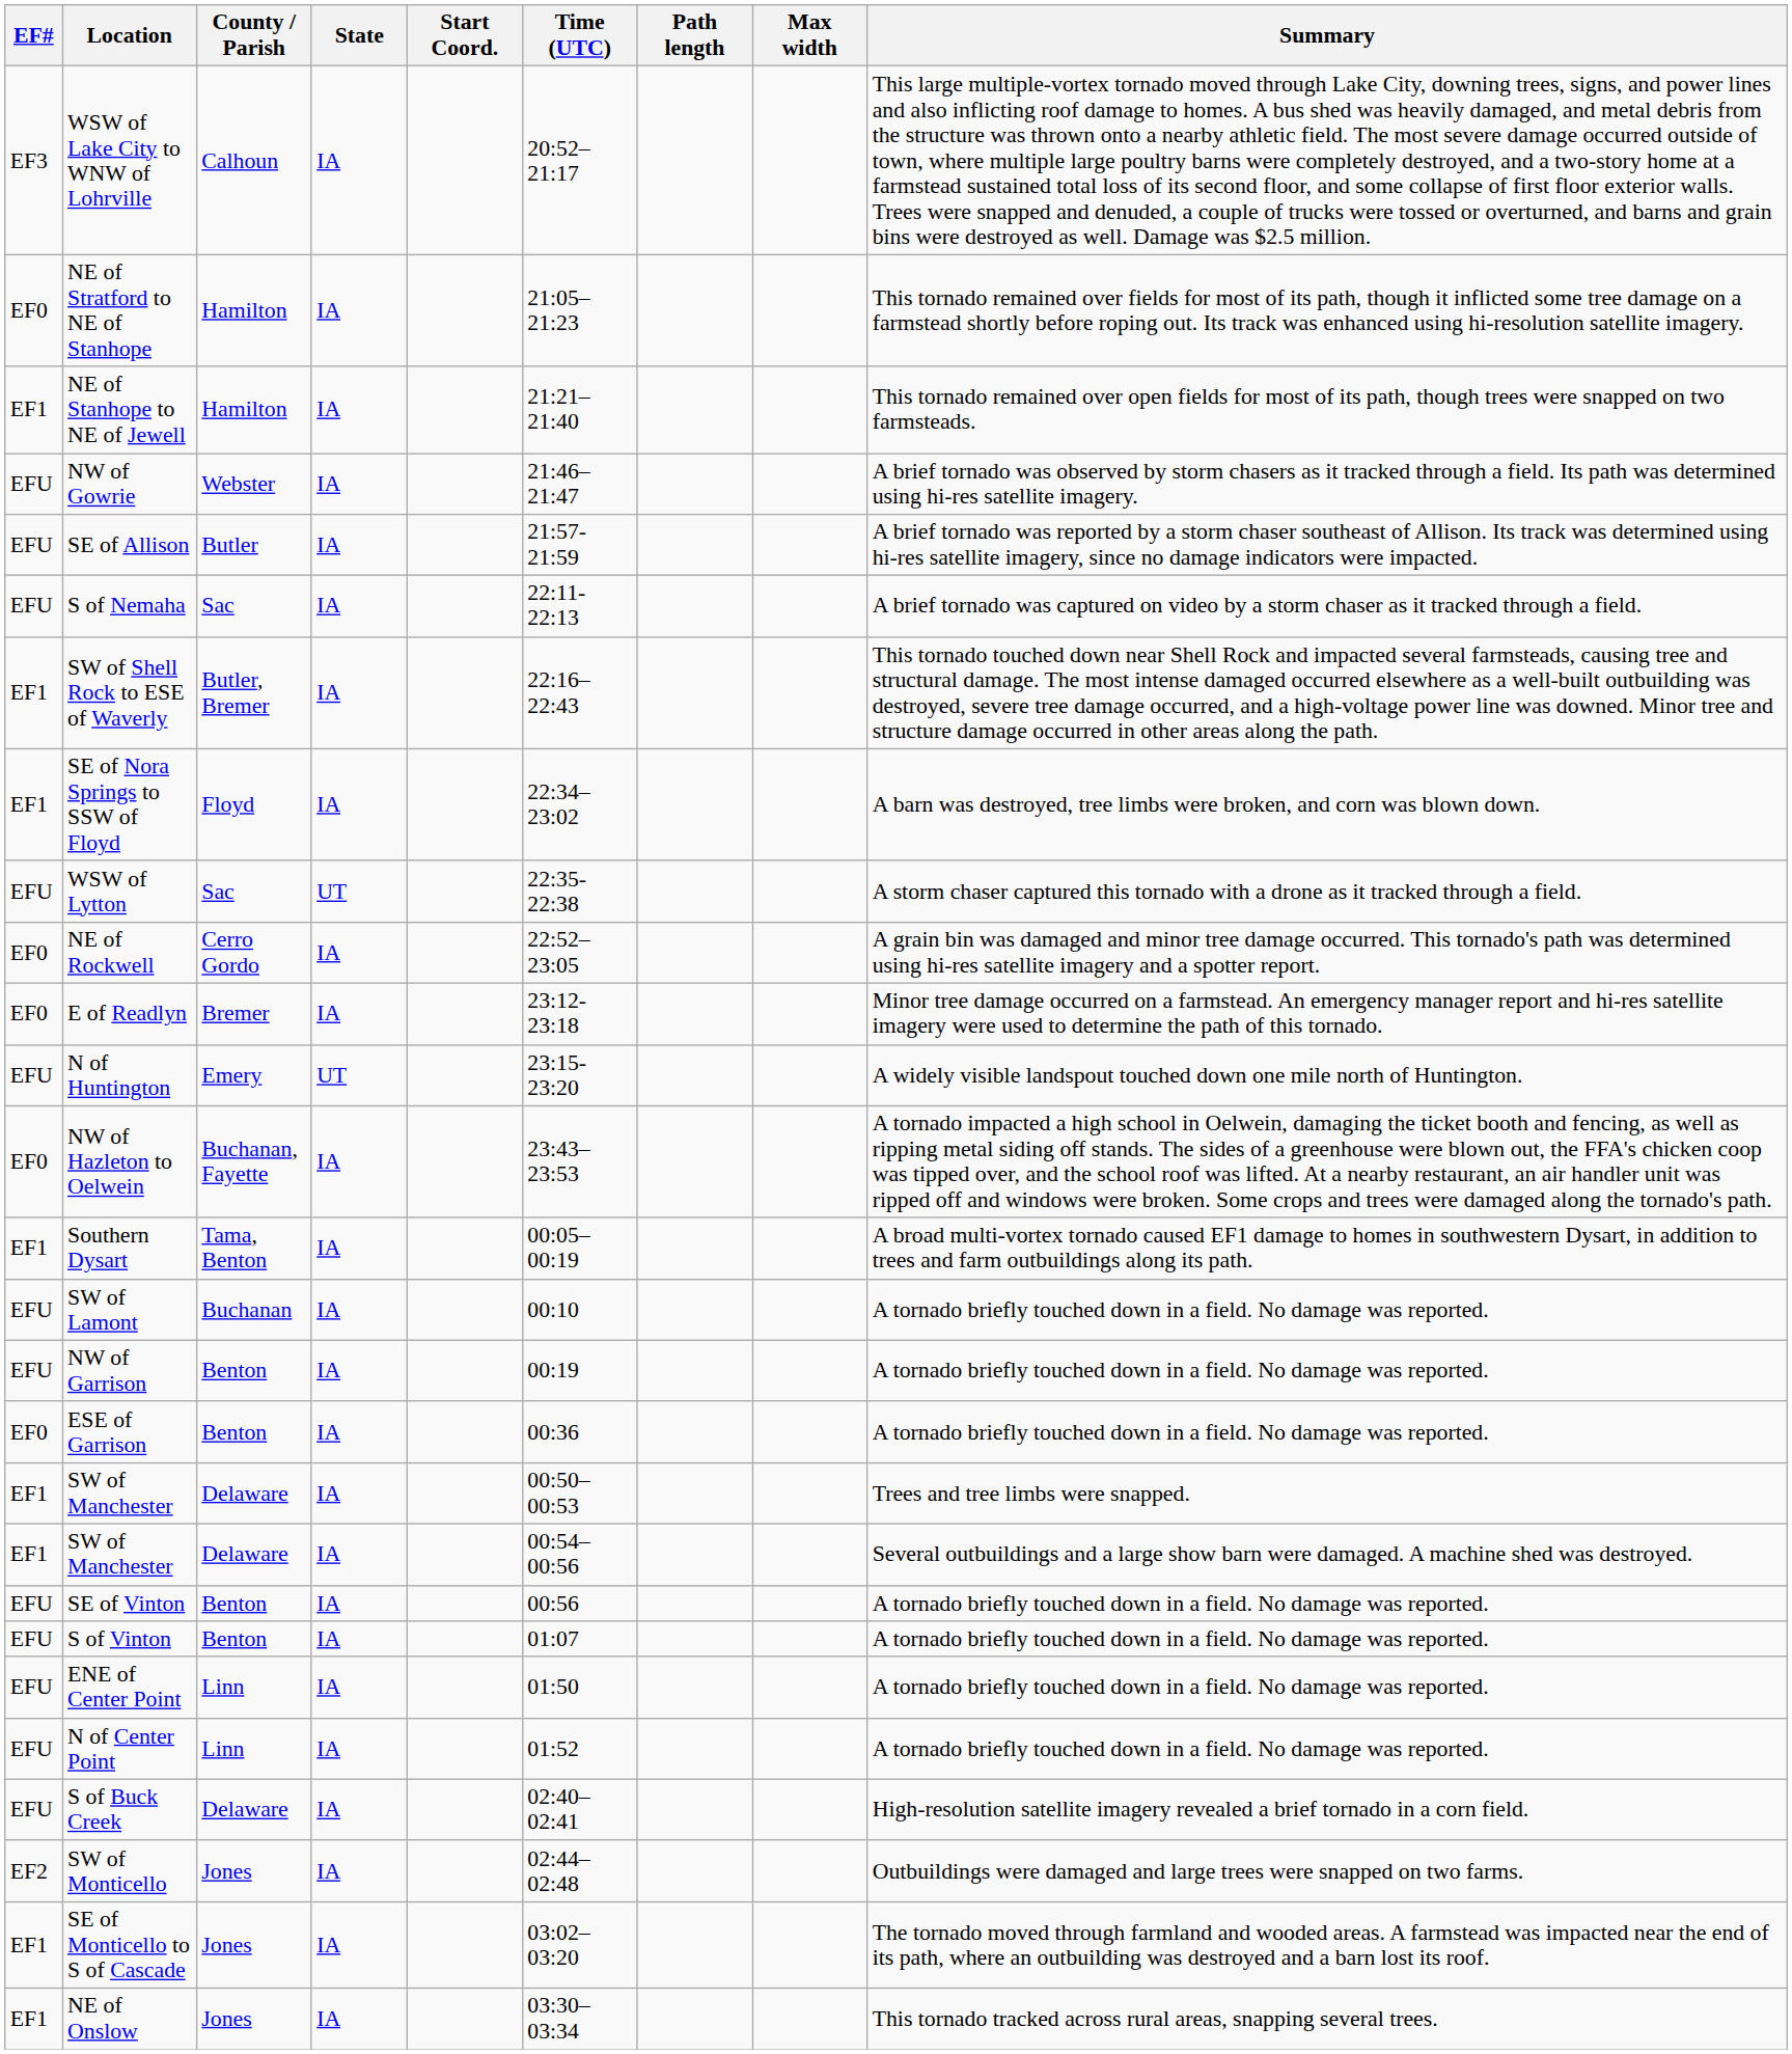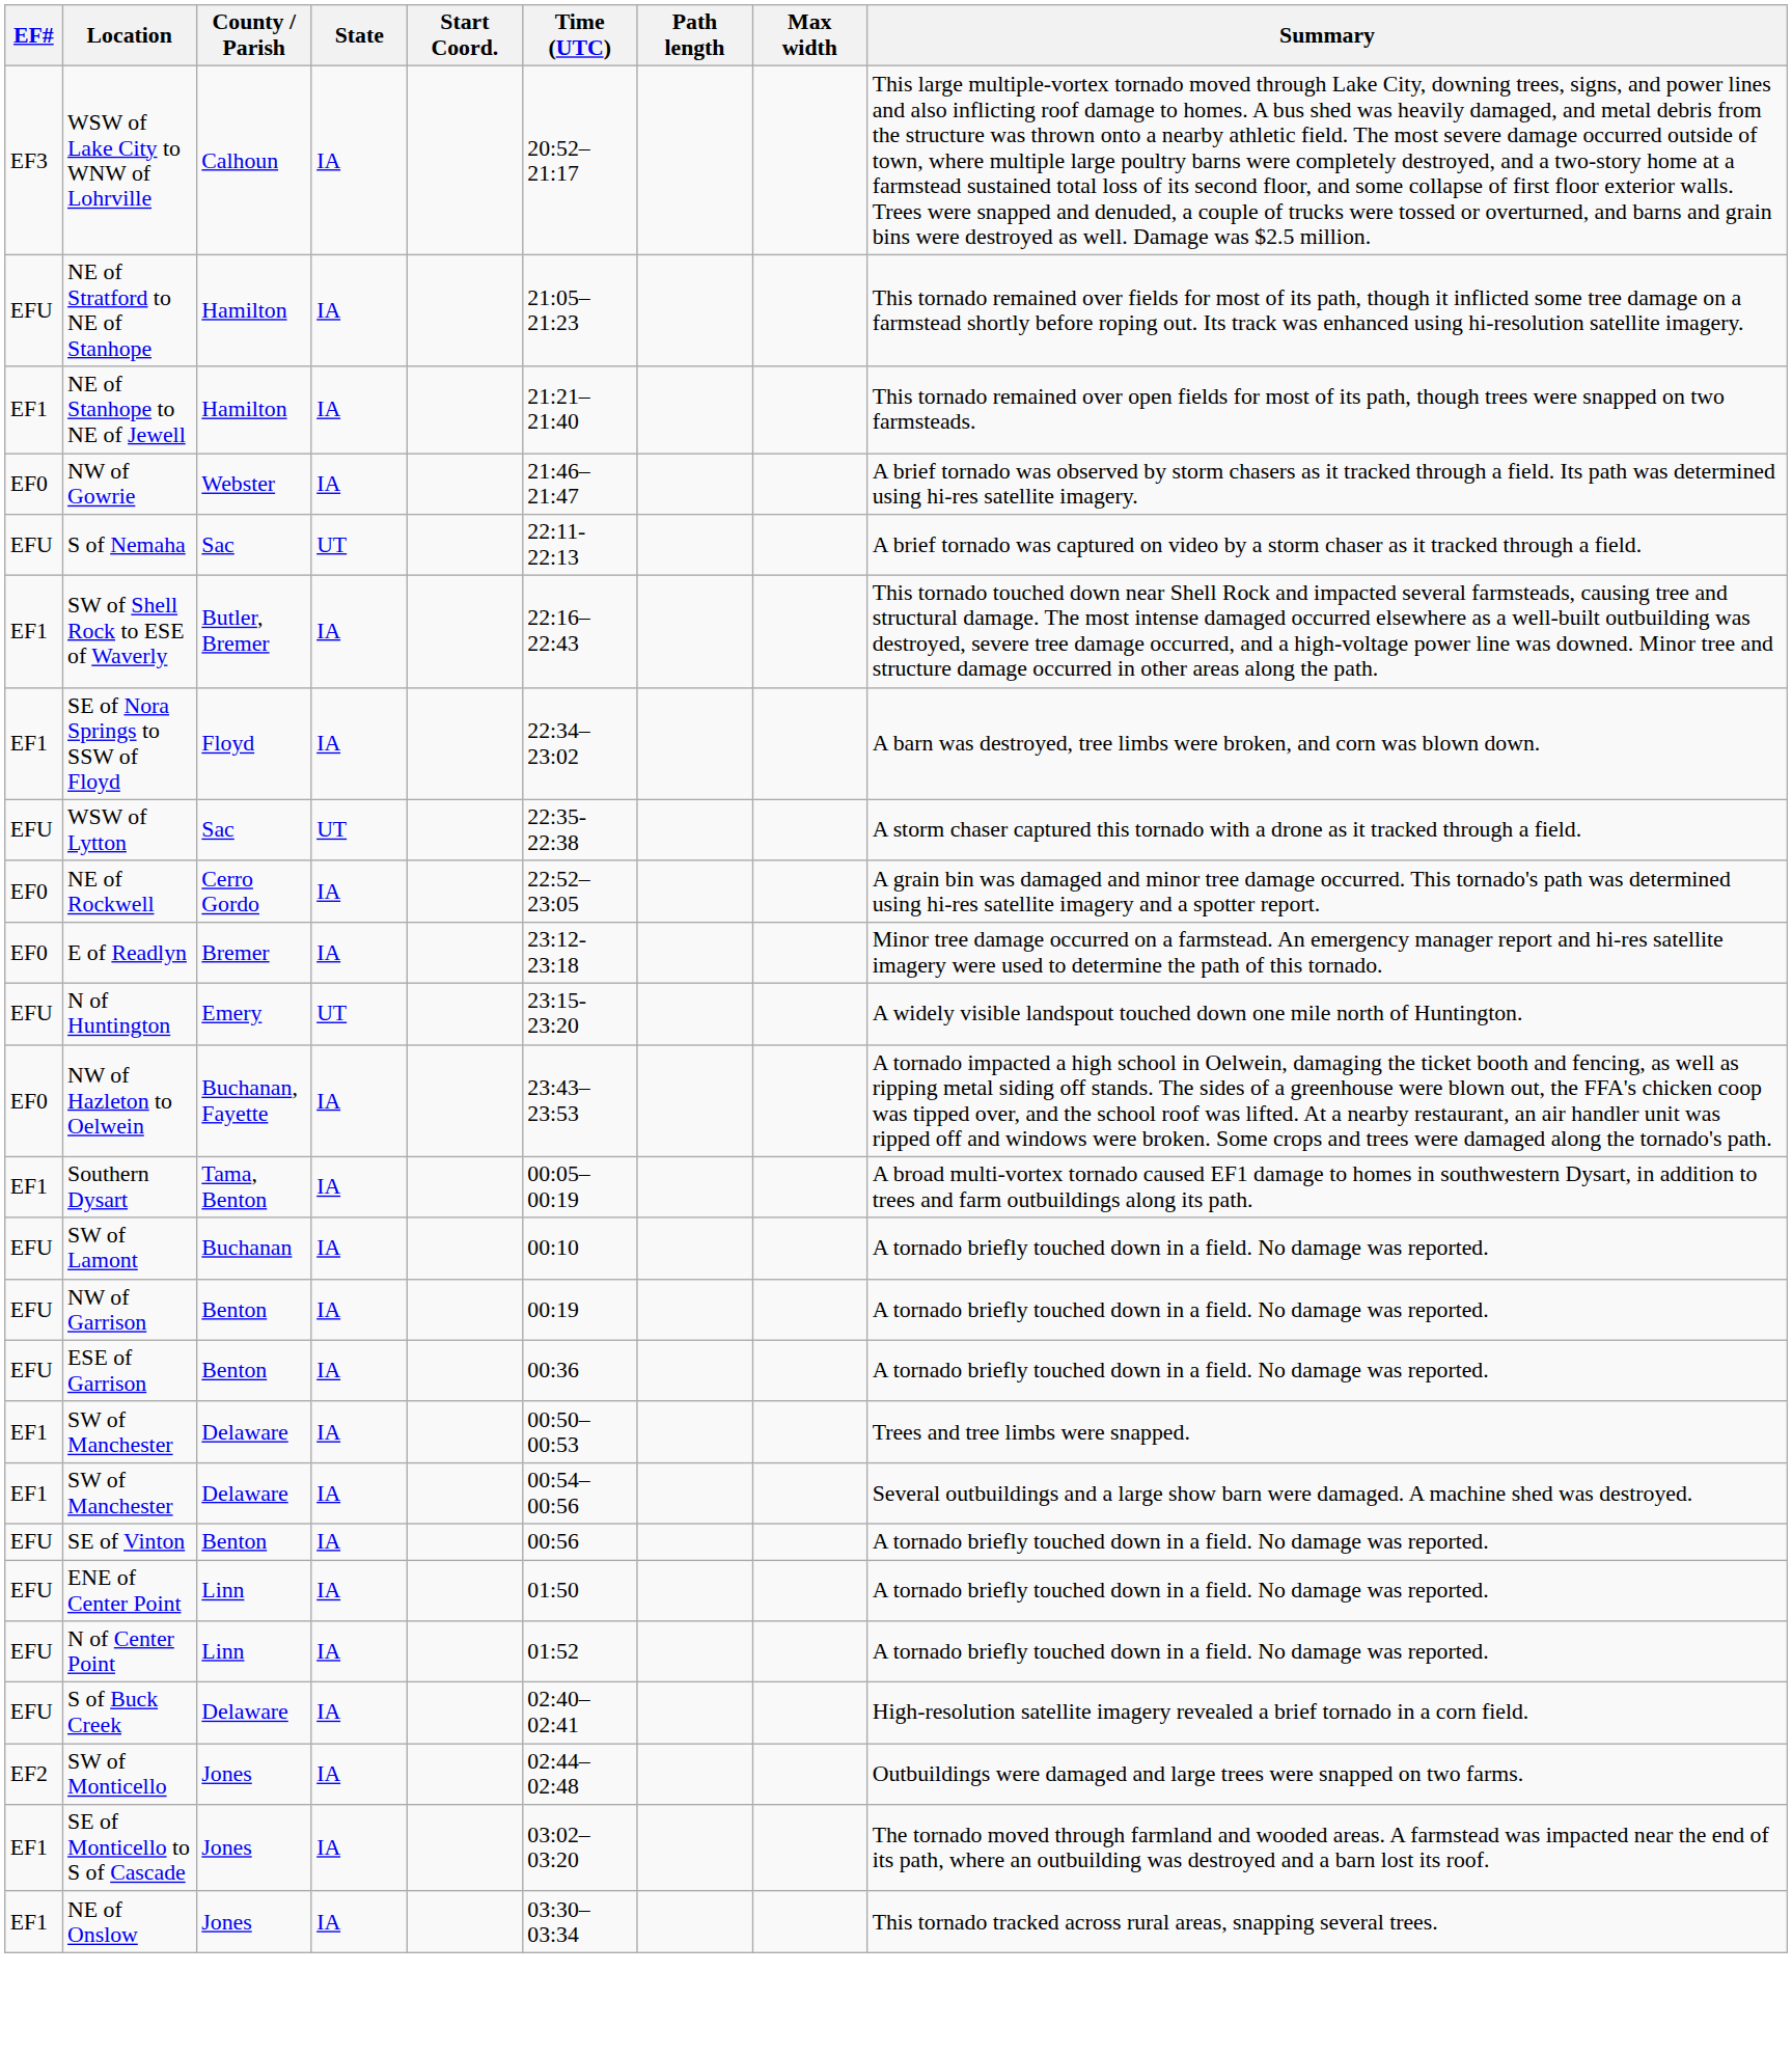NE of Stratford to NE of Stanhope | EF#: EF0 -> EFU
NW of Gowrie | EF#: EFU -> EF0
- row: EFU | SE of Allison | Butler | IA | 21:57-21:59 | A brief tornado was reported by a storm chaser southeast of Allison. Its track was determined using hi-res satellite imagery, since no damage indicators were impacted.
S of Nemaha | State: IA -> UT
ESE of Garrison | EF#: EF0 -> EFU
- row: EFU | S of Vinton | Benton | IA | 01:07 | A tornado briefly touched down in a field. No damage was reported.
